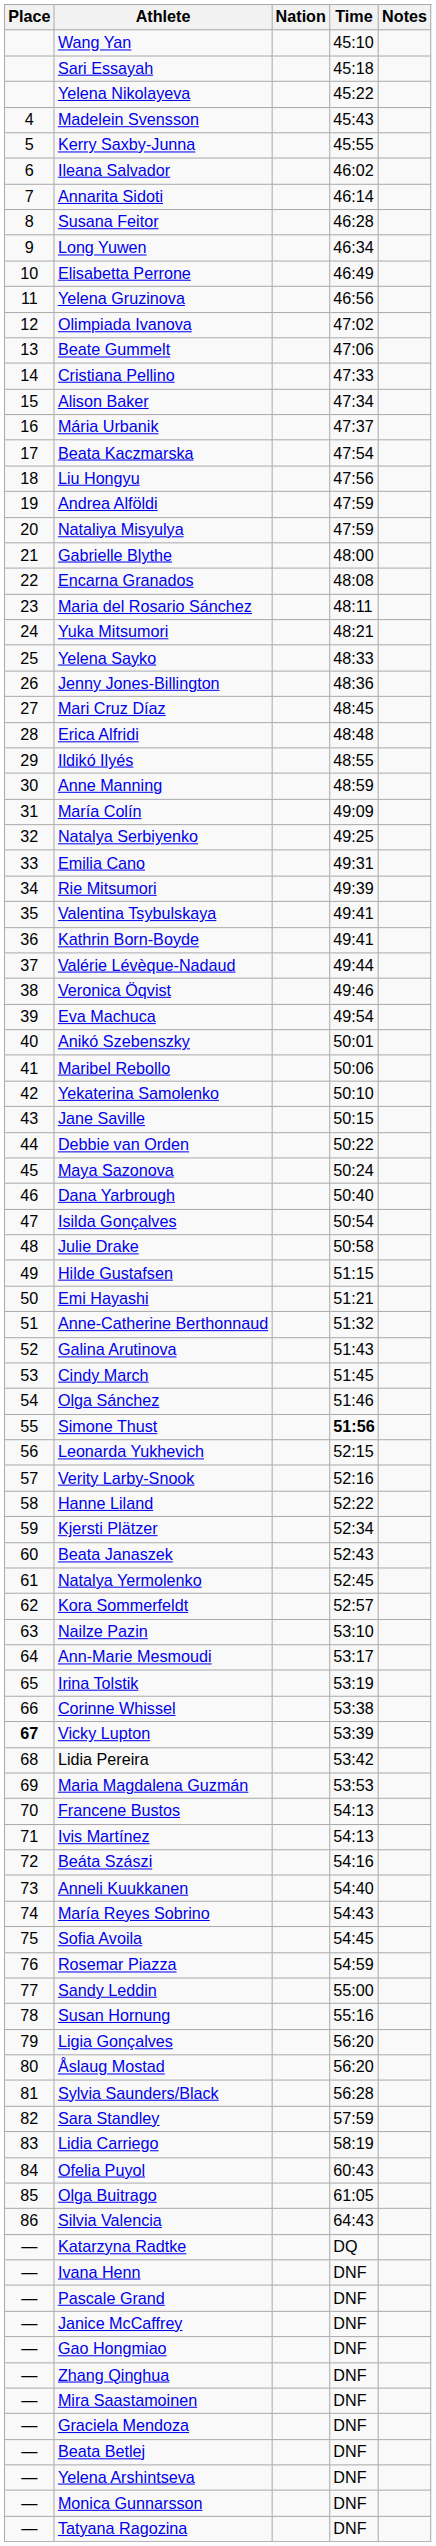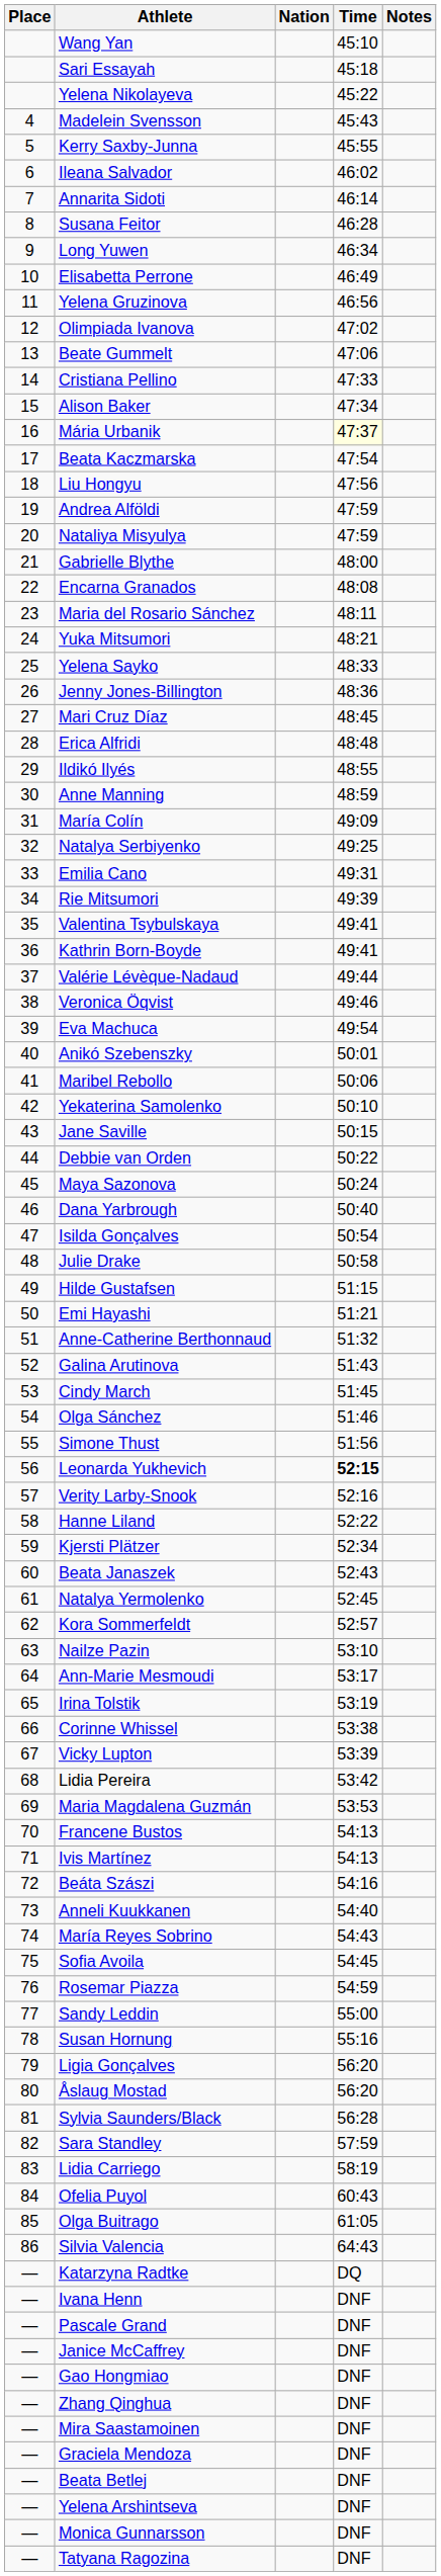Mária Urbanik | Time: no background -> lightyellow background
Simone Thust | Time: bold -> normal
Leonarda Yukhevich | Time: normal -> bold
Vicky Lupton | Place: bold -> normal
